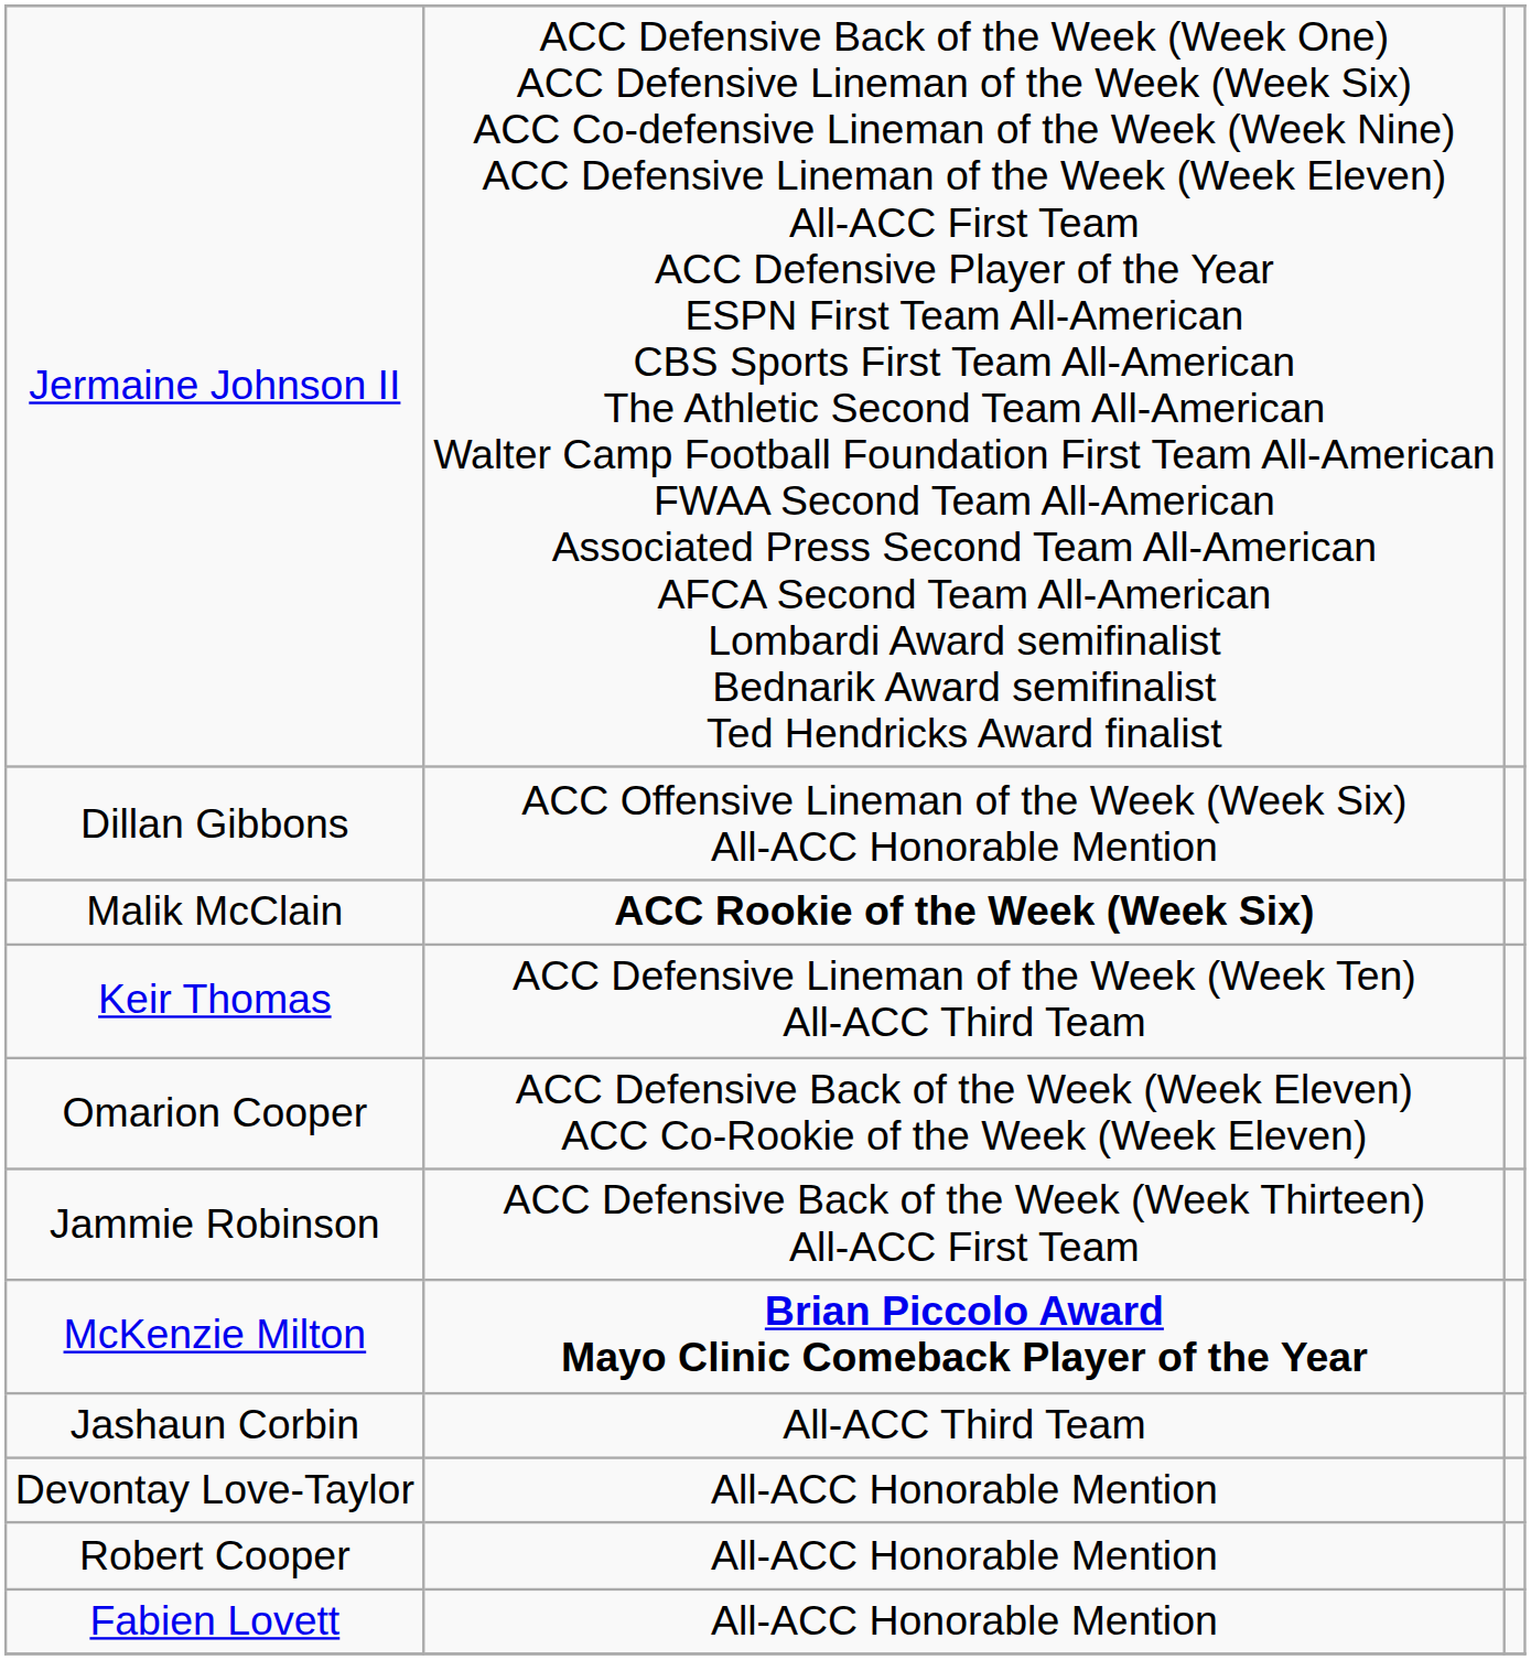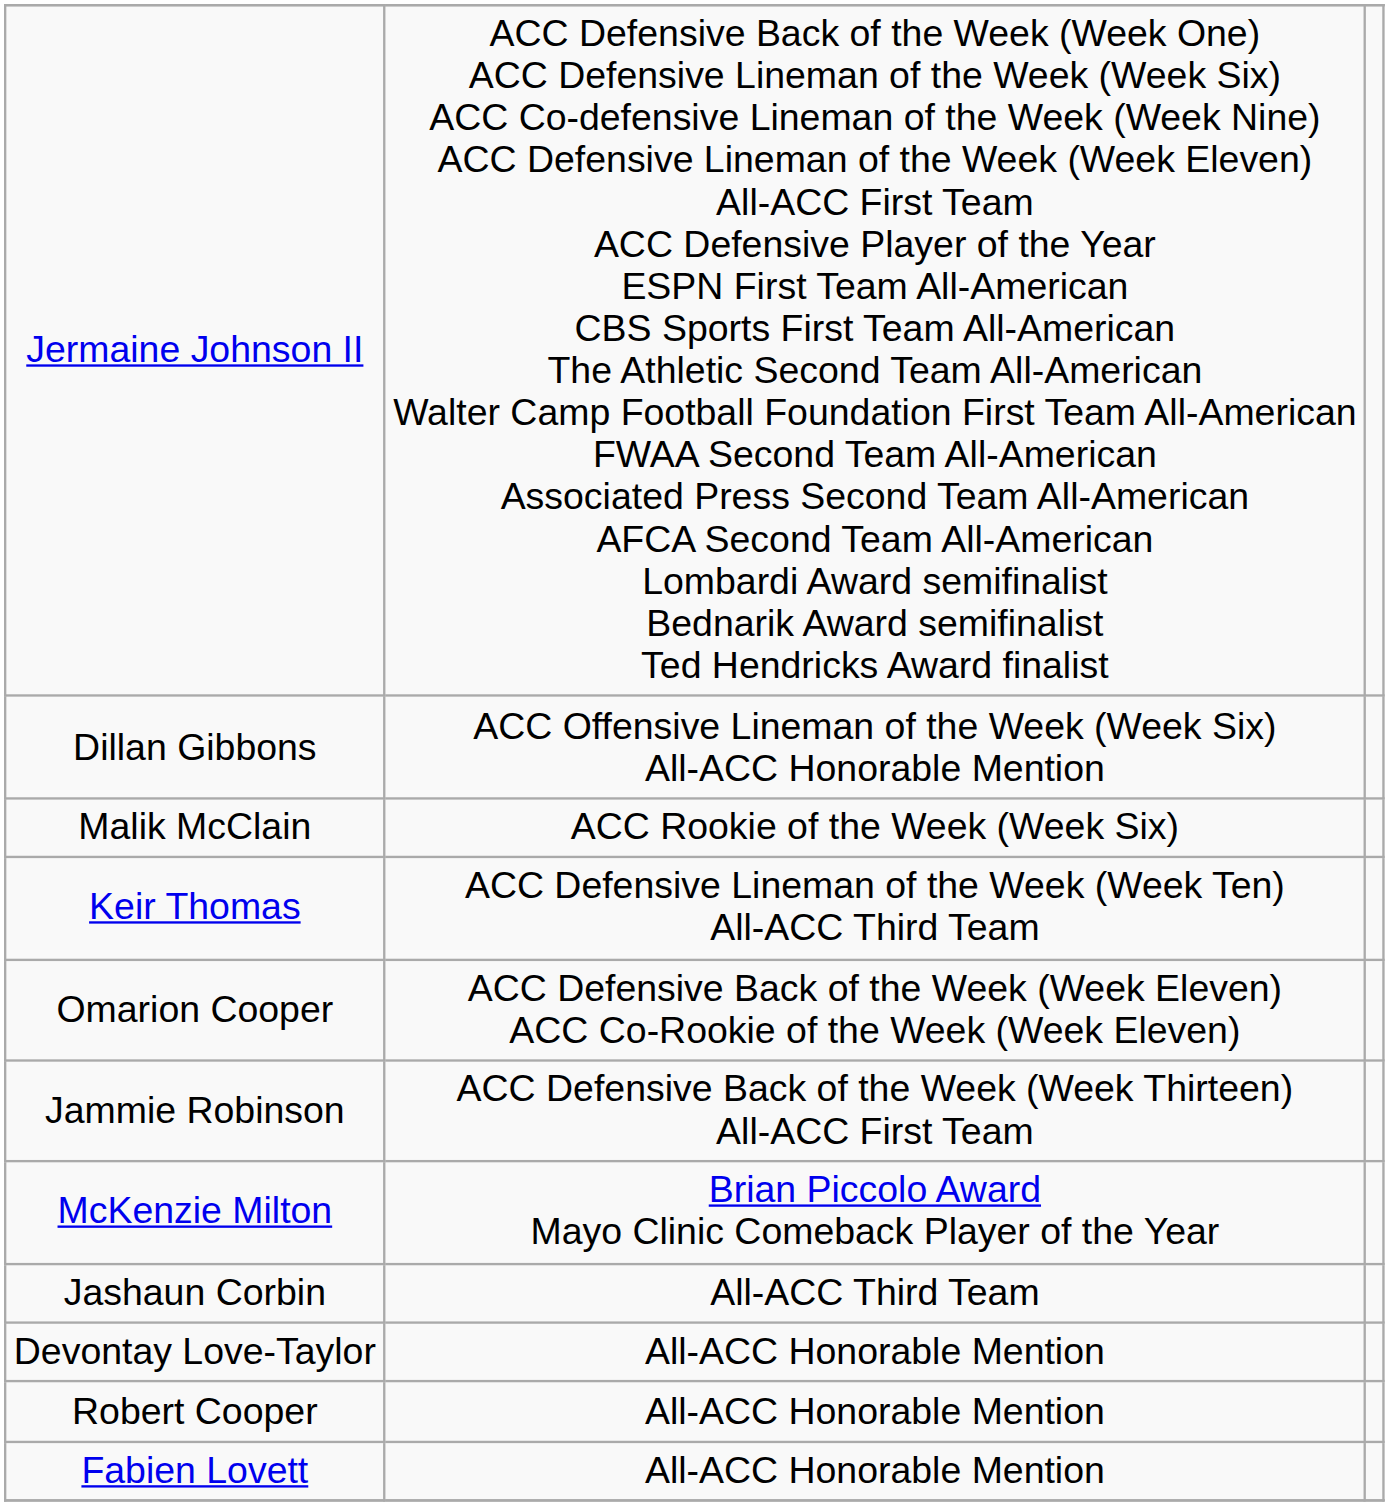Malik McClain | column 2: bold -> normal
McKenzie Milton | column 2: bold -> normal
